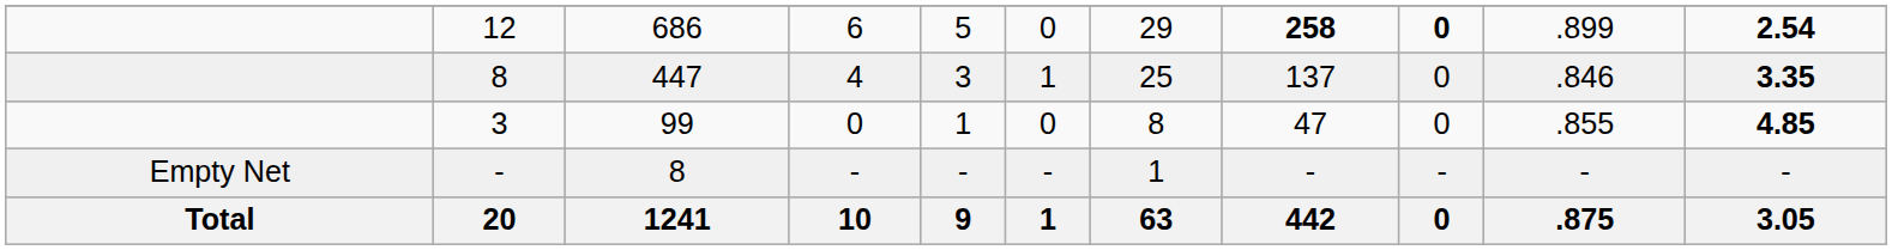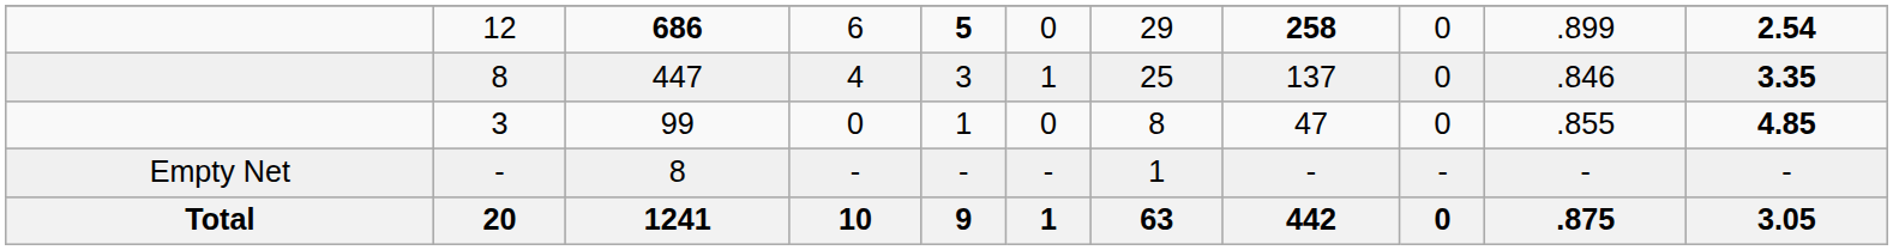12 | column 3: normal -> bold
12 | column 5: normal -> bold
12 | column 9: bold -> normal
